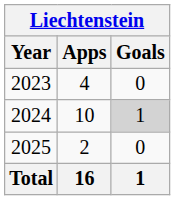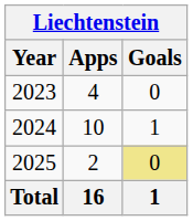2024 | Goals: lightgrey background -> no background
2025 | Goals: no background -> khaki background
